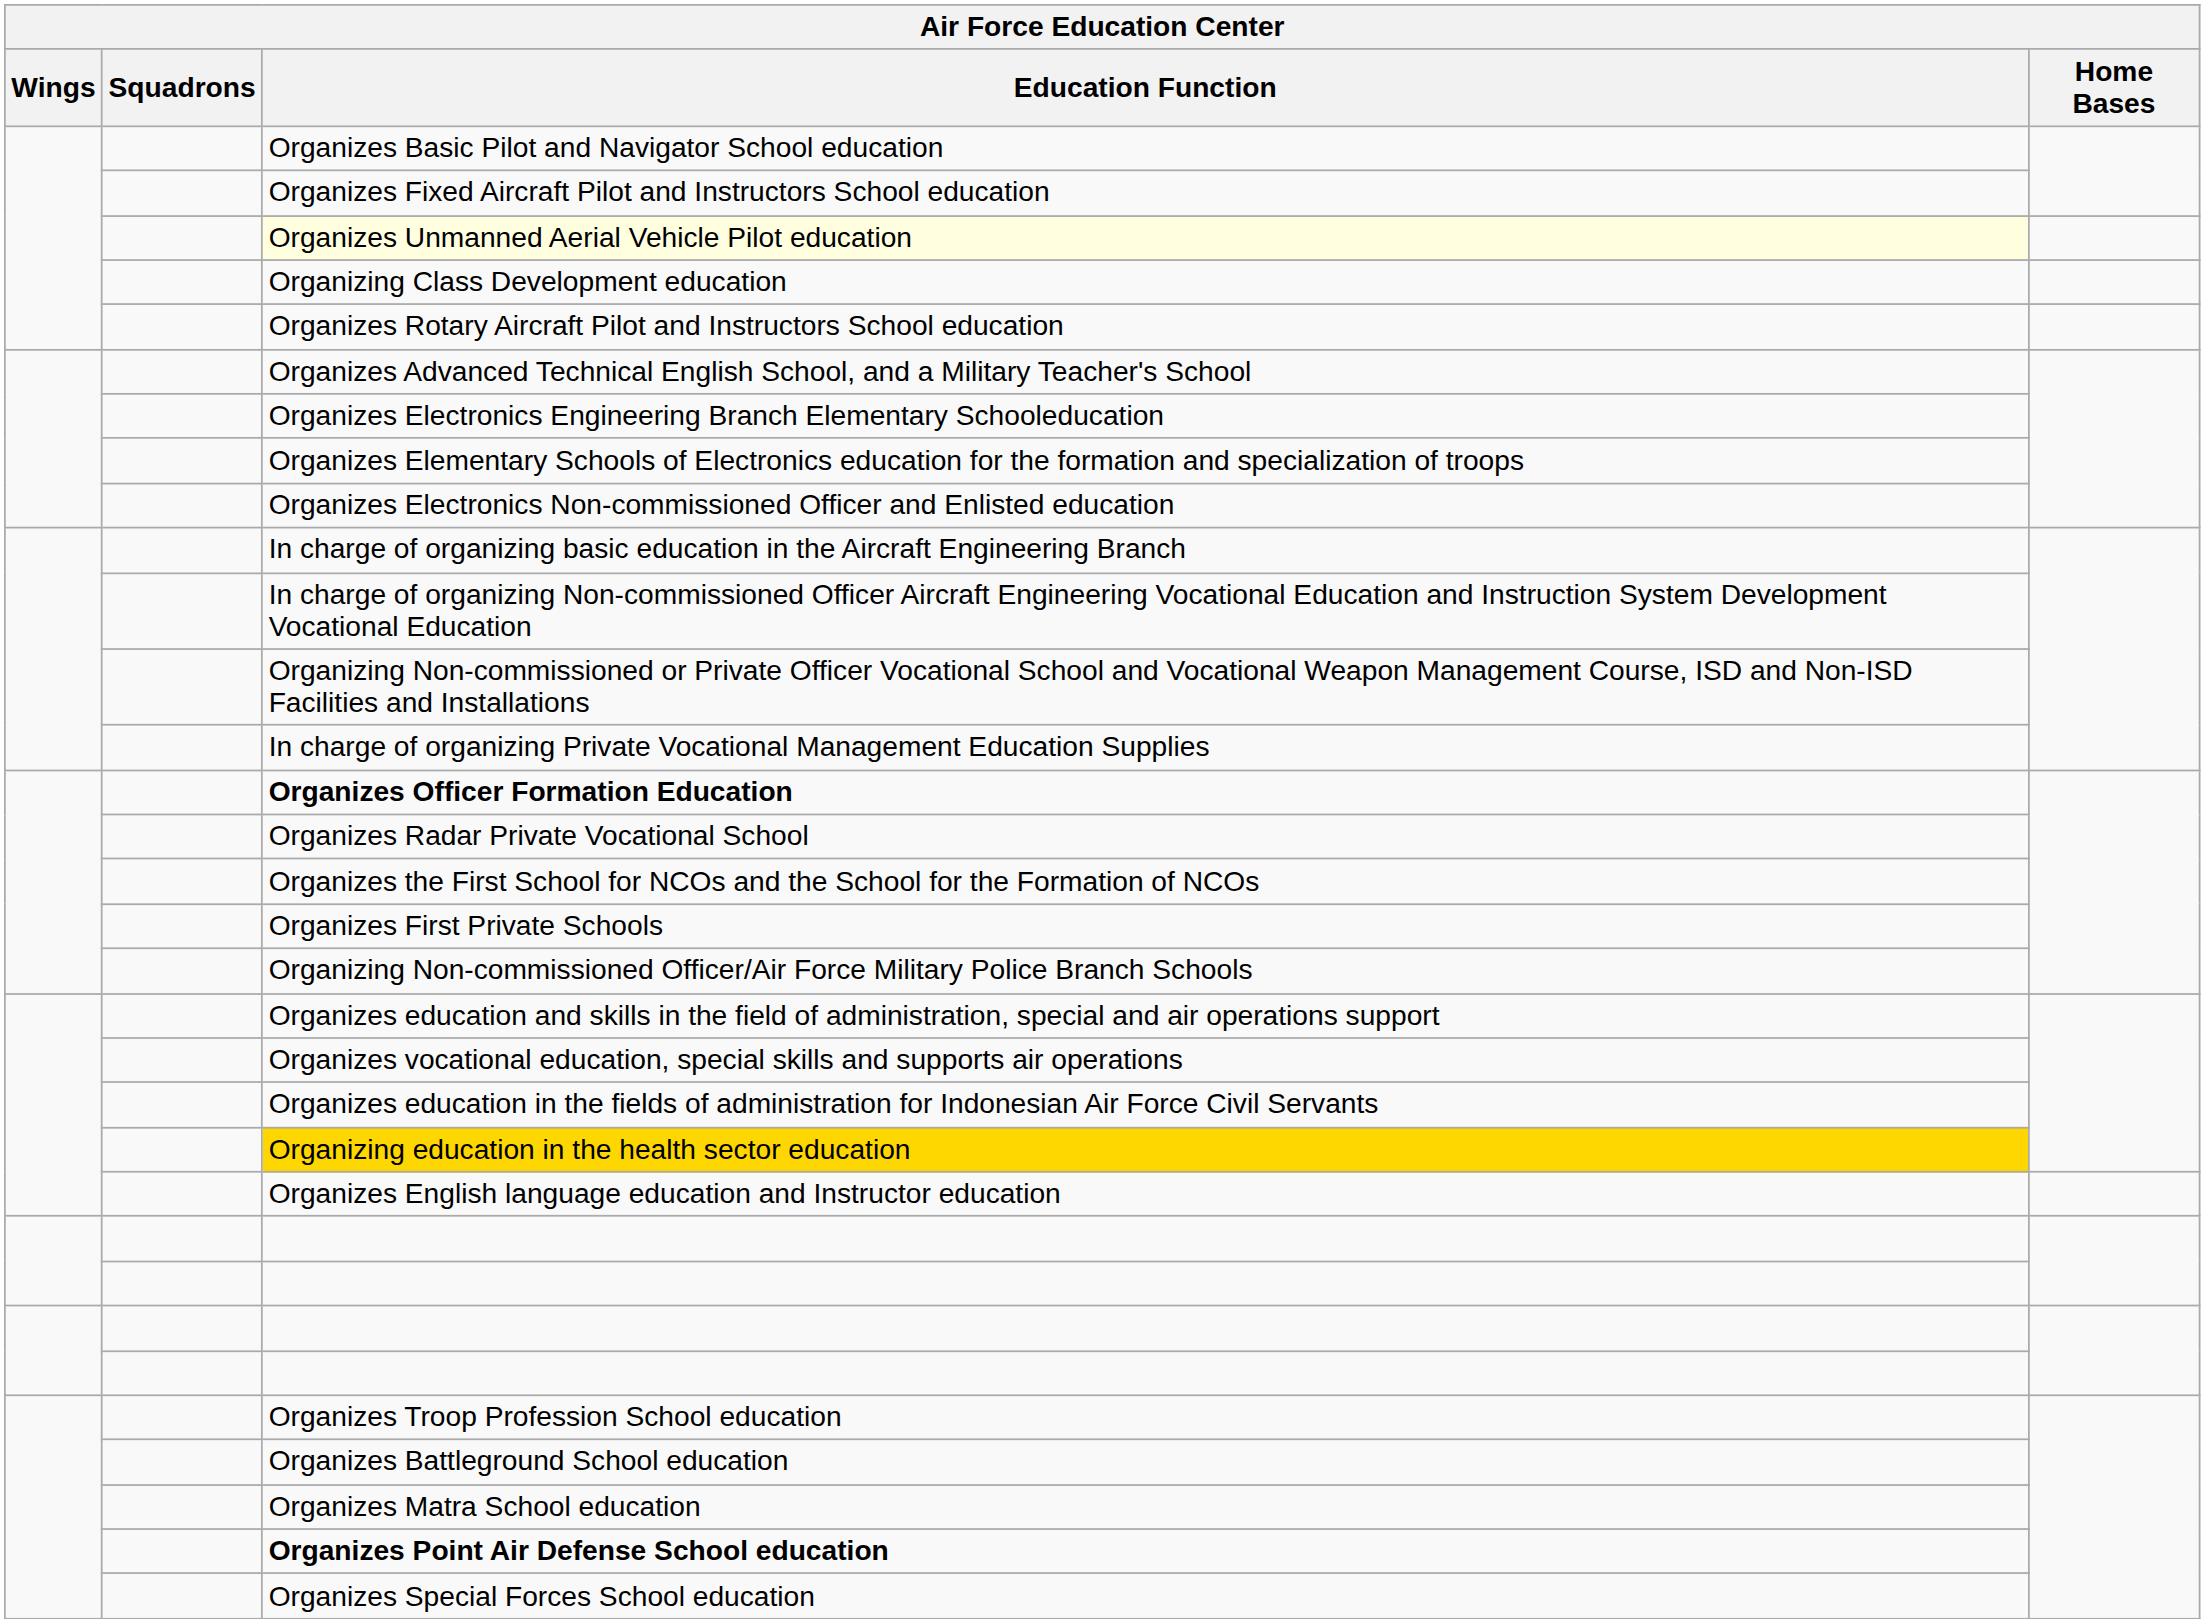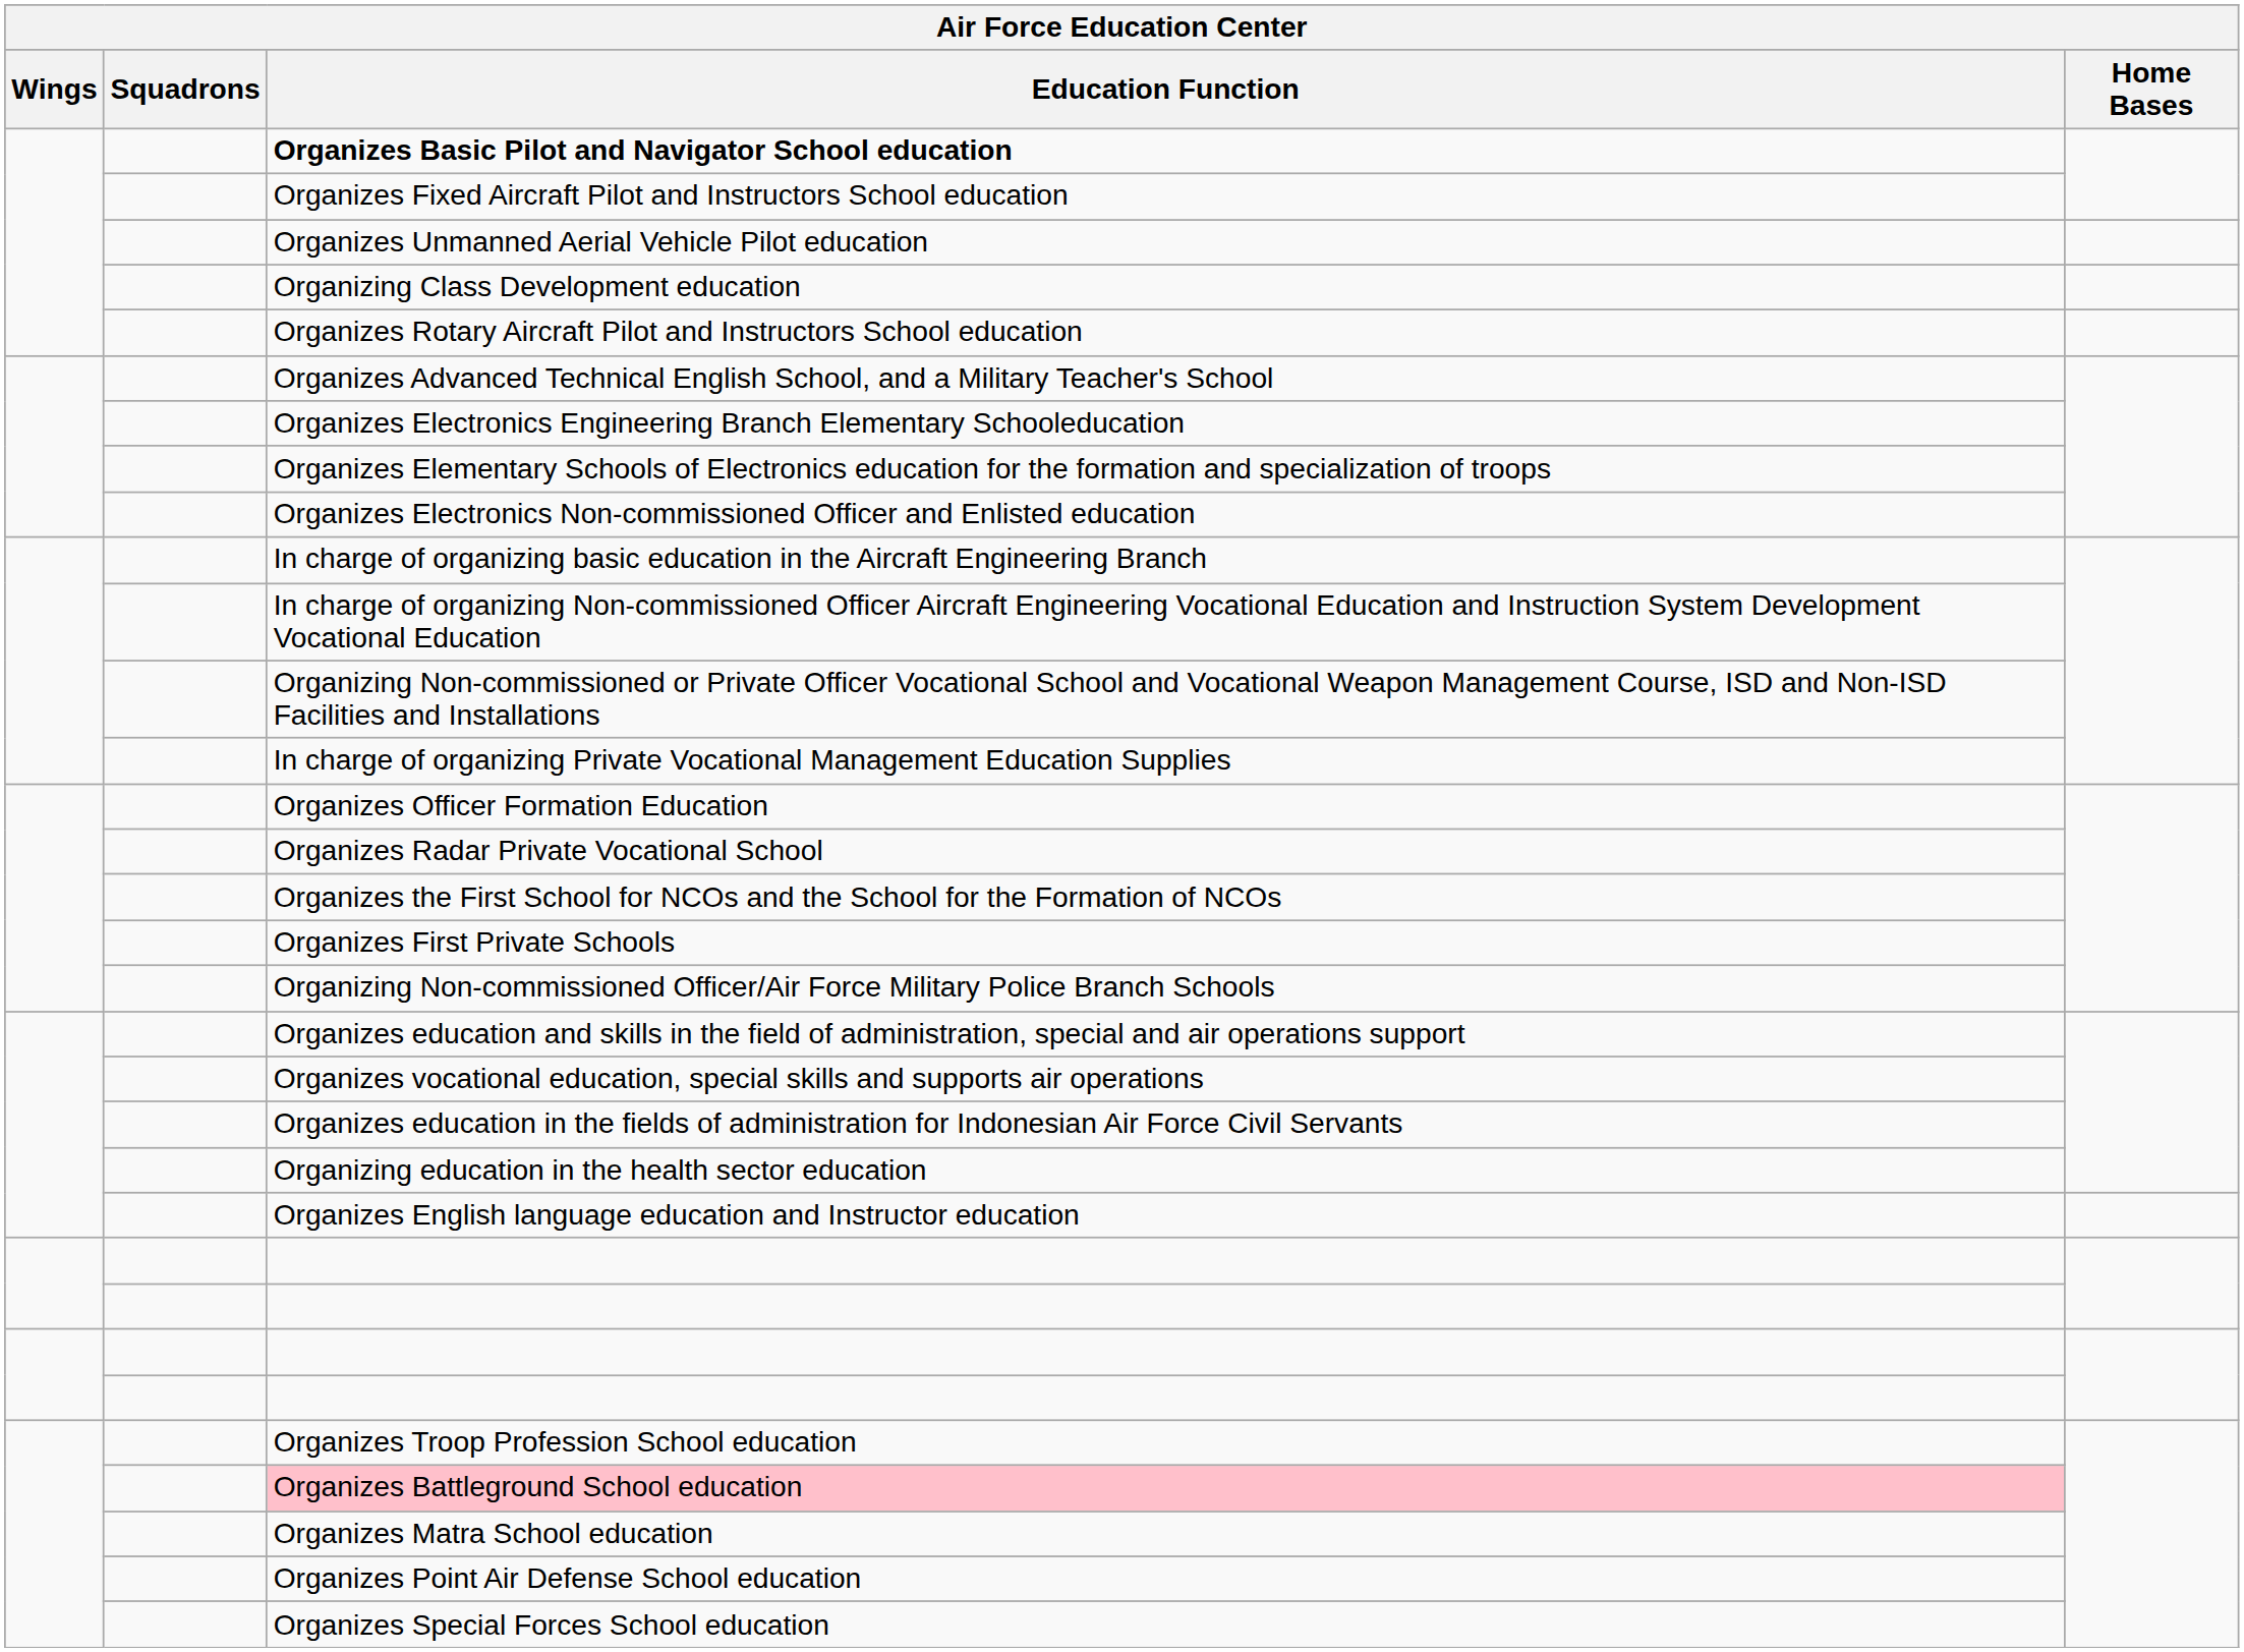Organizes Basic Pilot and Navigator School education | Education Function: normal -> bold
Organizes Unmanned Aerial Vehicle Pilot education | Education Function: lightyellow background -> no background
Organizes Officer Formation Education | Education Function: bold -> normal
Organizing education in the health sector education | Education Function: gold background -> no background
Organizes Battleground School education | Education Function: no background -> pink background
Organizes Point Air Defense School education | Education Function: bold -> normal
